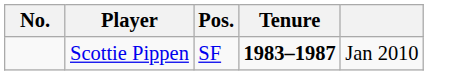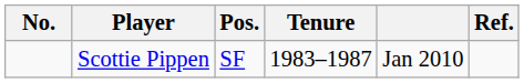+ column: Ref.
Scottie Pippen | Tenure: bold -> normal
